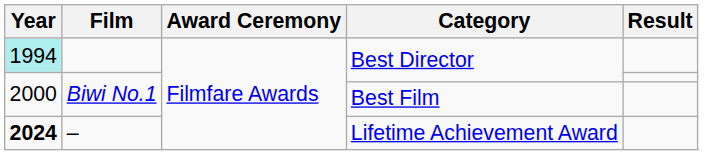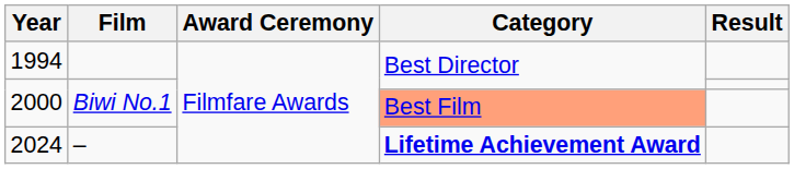1994 | Year: paleturquoise background -> no background
2000 / Best Film | Category: no background -> lightsalmon background
2024 | Year: bold -> normal
2024 | Category: normal -> bold
